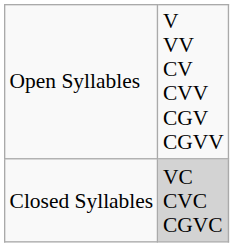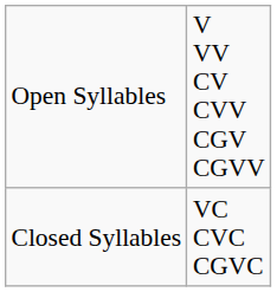Closed Syllables | column 2: lightgrey background -> no background
